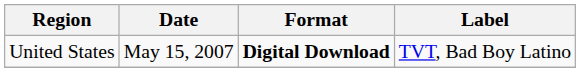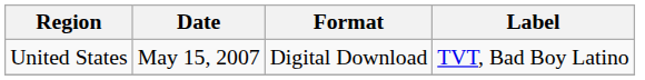United States | Format: bold -> normal
